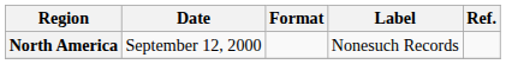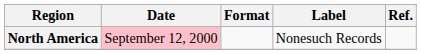North America | Date: no background -> pink background
